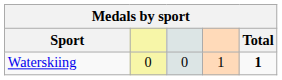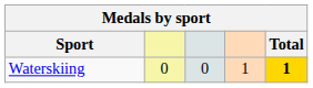Waterskiing | Total: no background -> gold background
